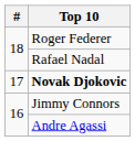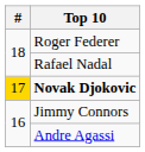Novak Djokovic | #: no background -> gold background
